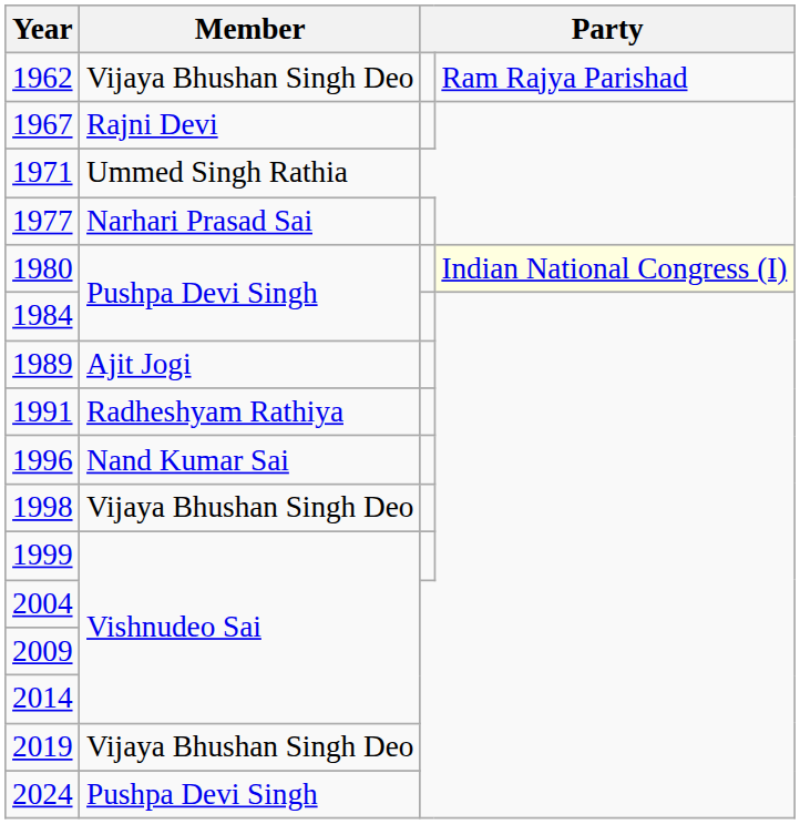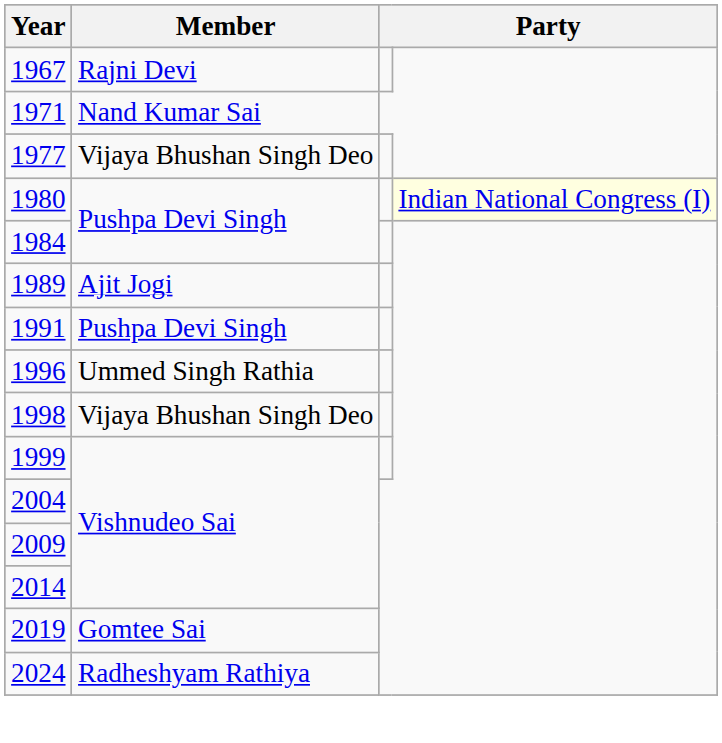- row: 1962 | Vijaya Bhushan Singh Deo | Ram Rajya Parishad
1971 | Member: Ummed Singh Rathia -> Nand Kumar Sai
1977 | Member: Narhari Prasad Sai -> Vijaya Bhushan Singh Deo
1991 | Member: Radheshyam Rathiya -> Pushpa Devi Singh
1996 | Member: Nand Kumar Sai -> Ummed Singh Rathia
2019 | Member: Vijaya Bhushan Singh Deo -> Gomtee Sai
2024 | Member: Pushpa Devi Singh -> Radheshyam Rathiya
